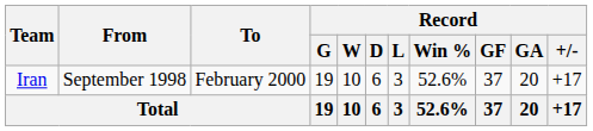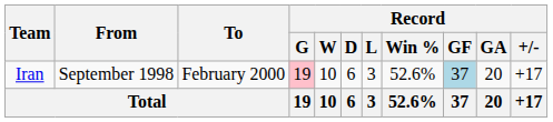Iran | Record / G: no background -> pink background
Iran | Record / GF: no background -> lightblue background
